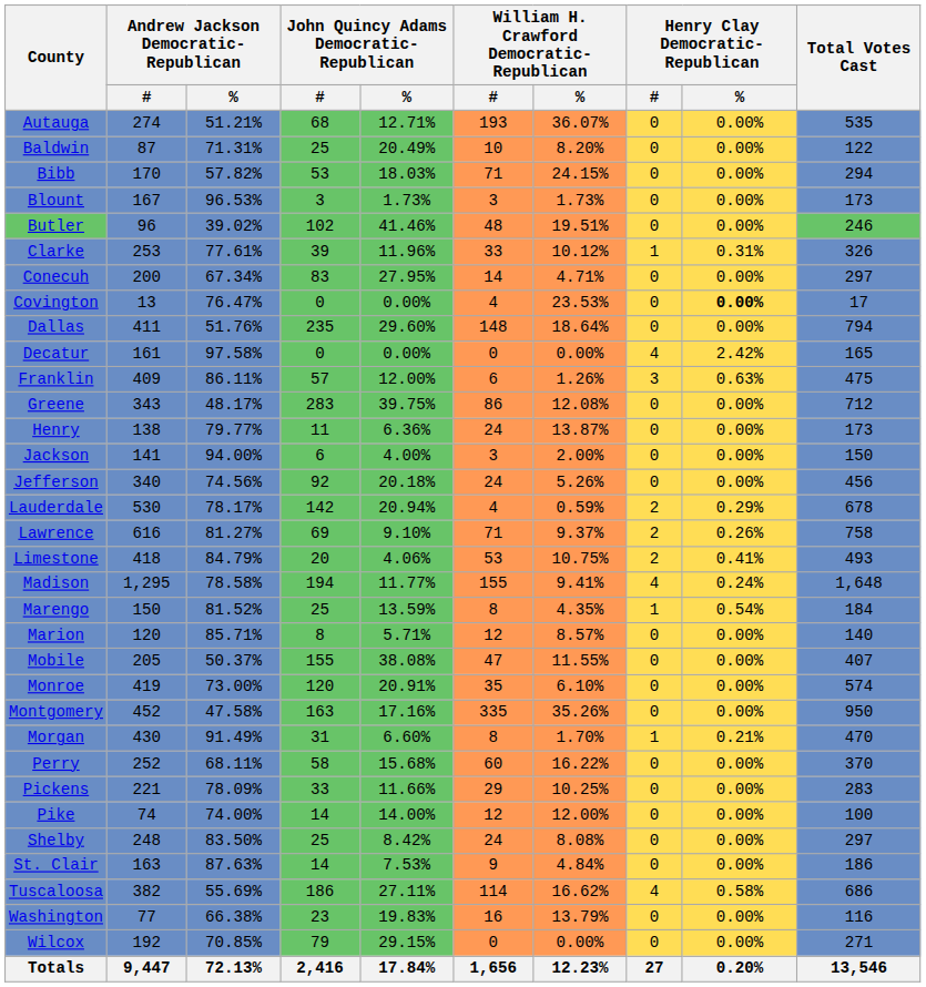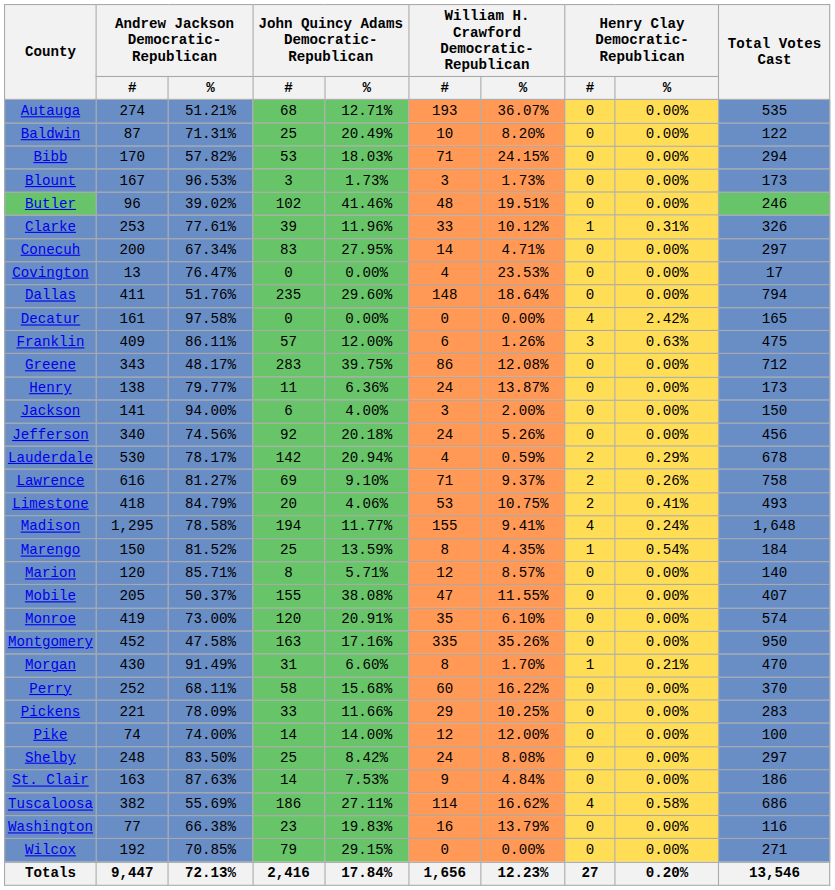Covington | Henry Clay Democratic-Republican / %: bold -> normal
